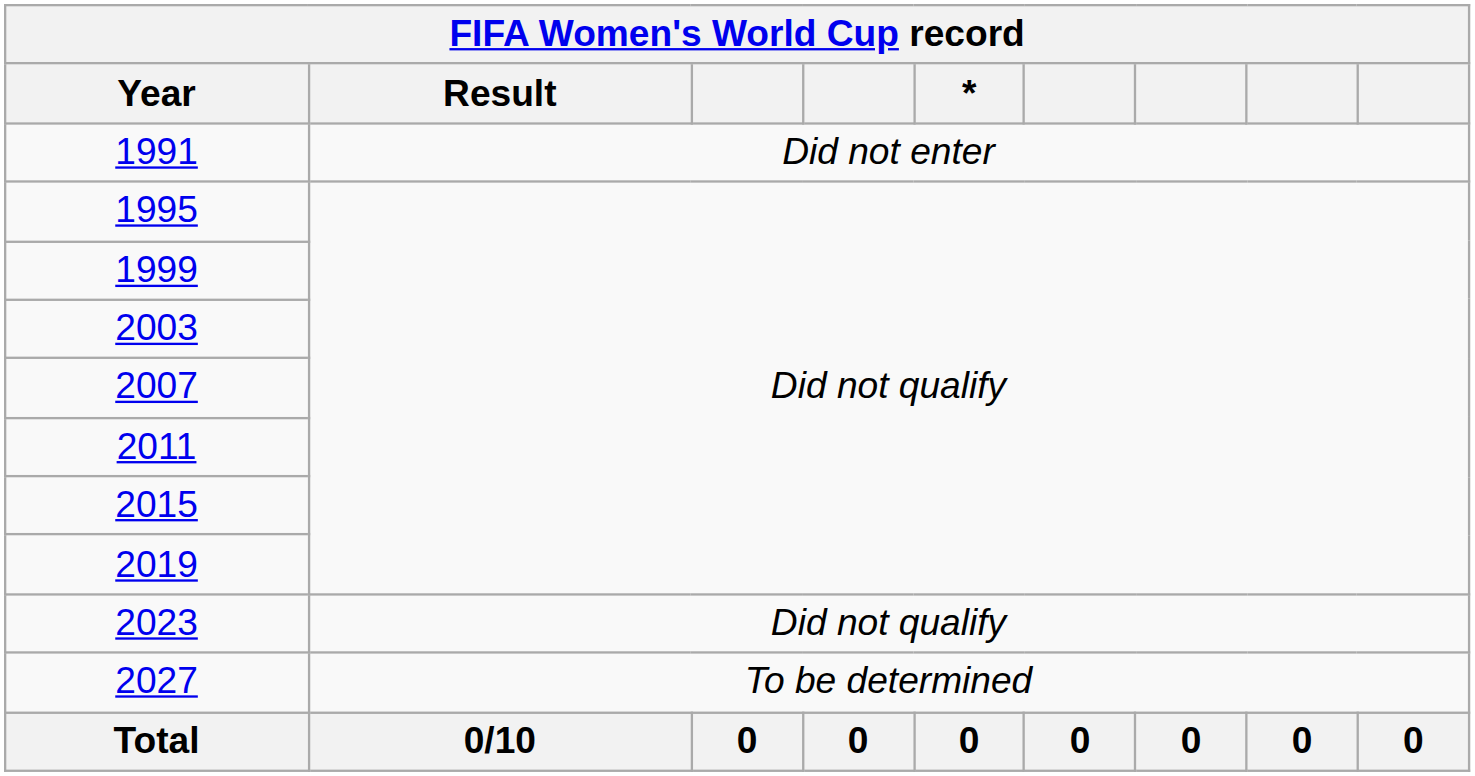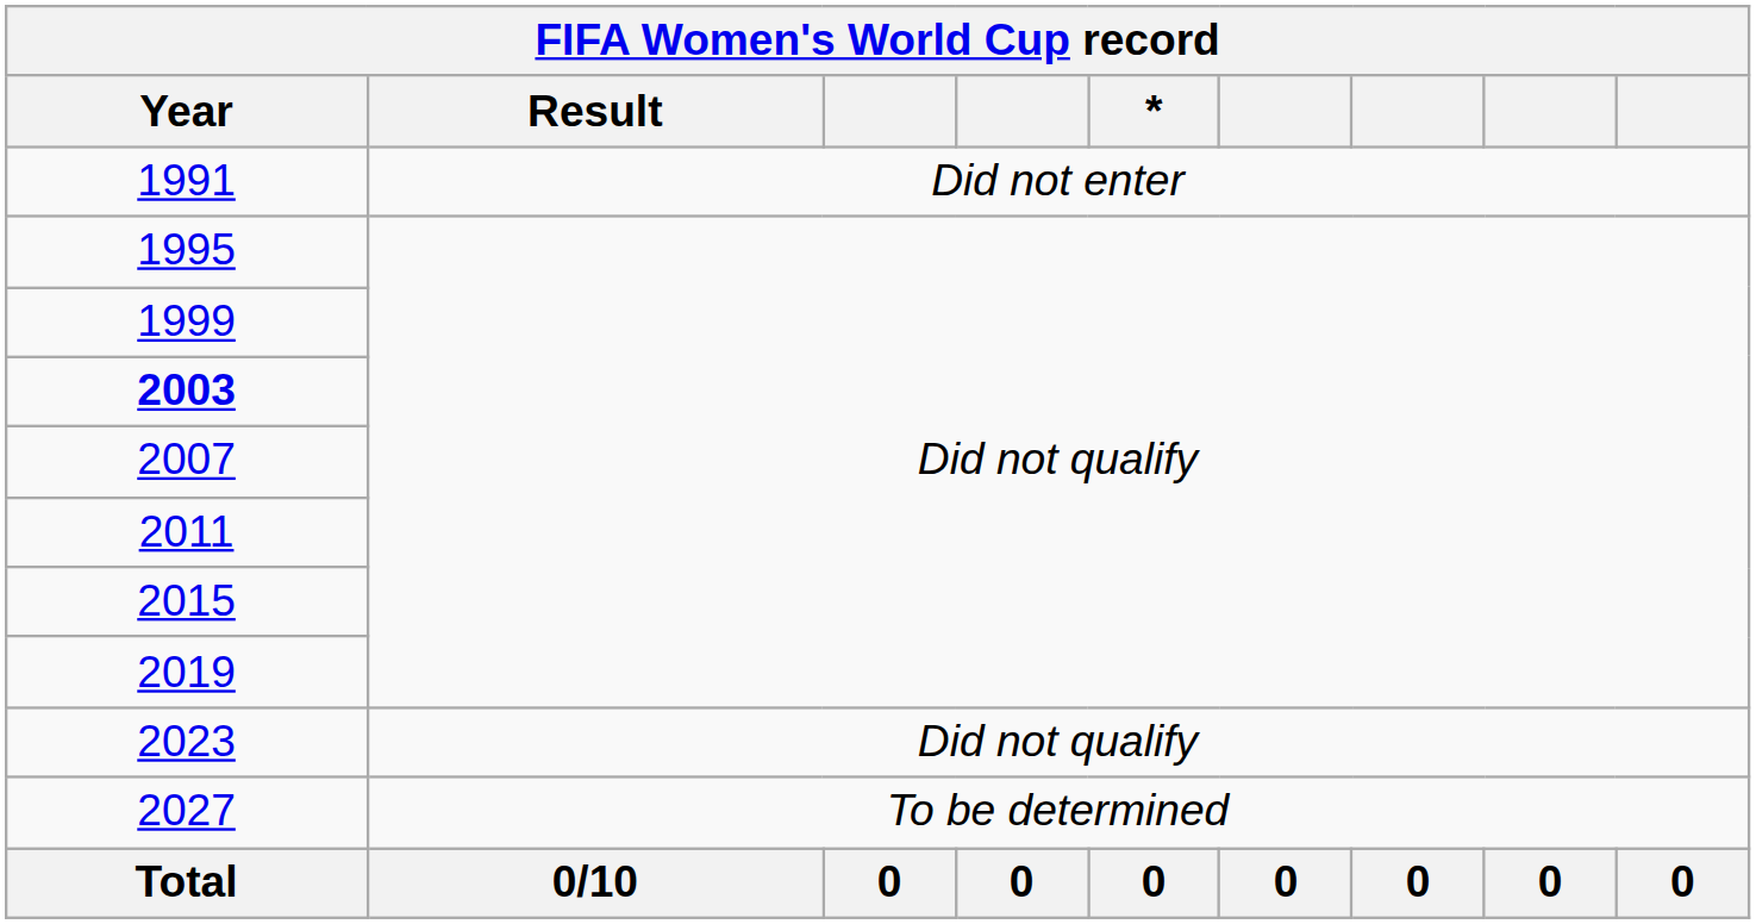2003 | Year: normal -> bold
